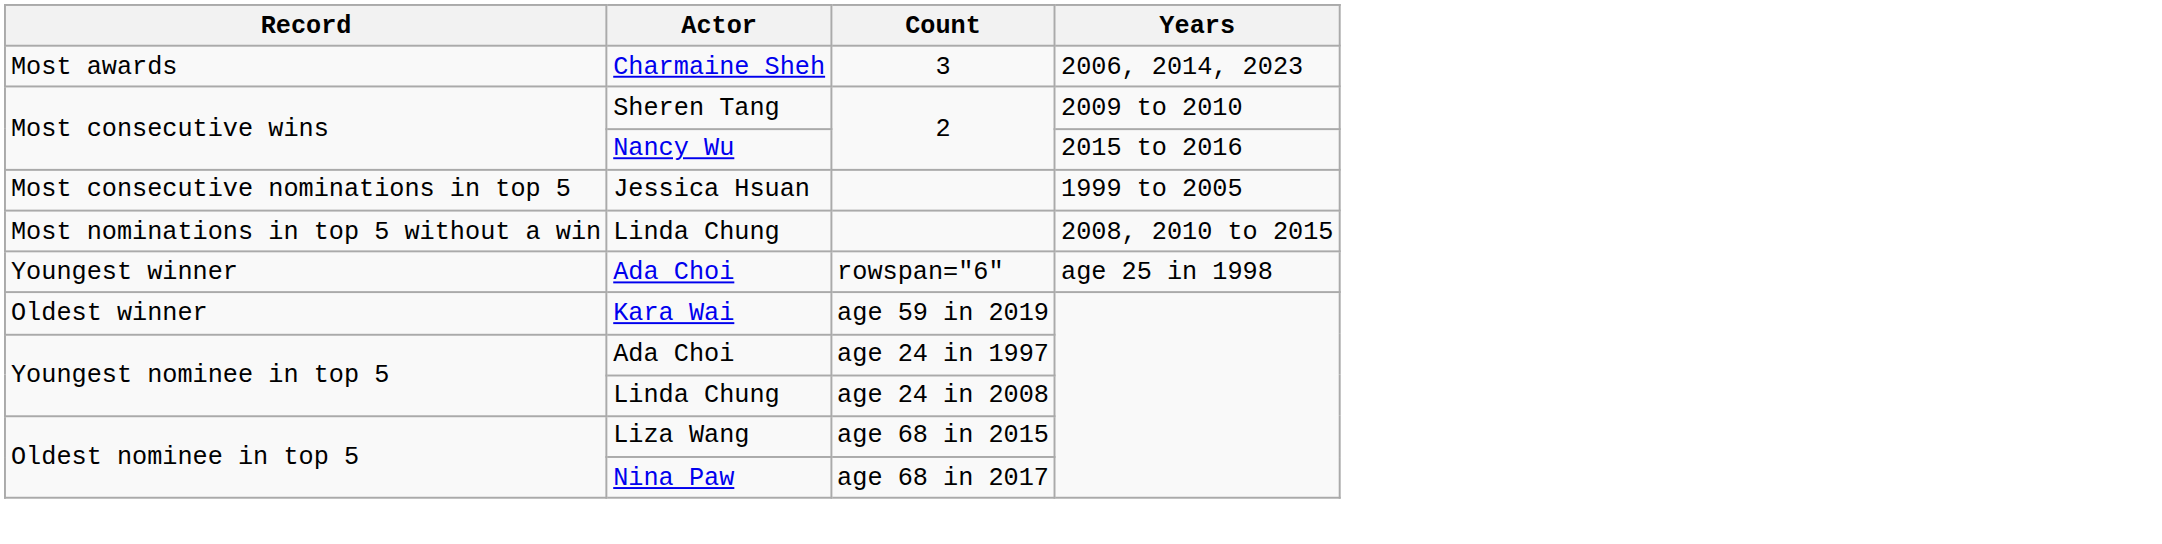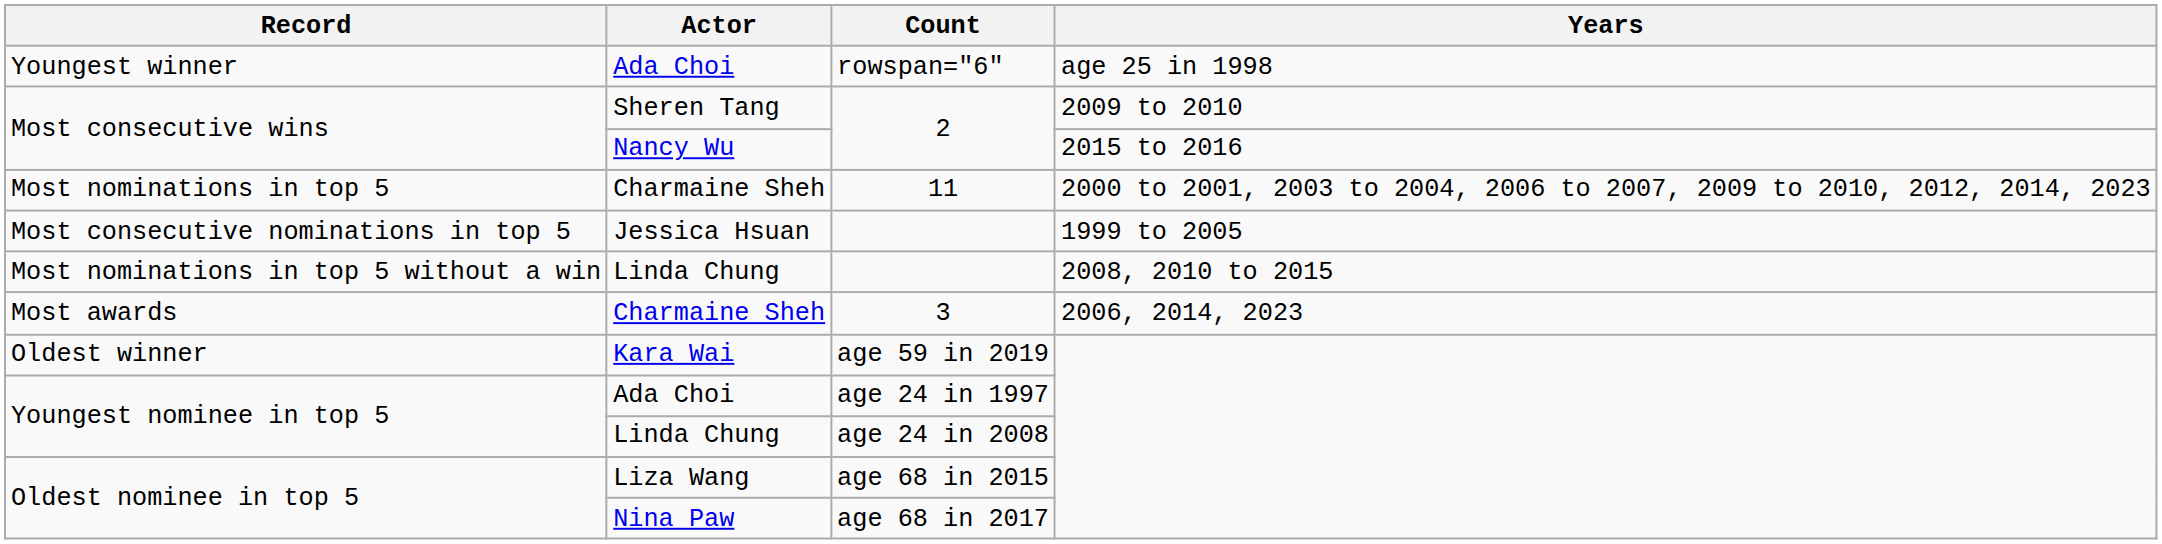rows swapped: 3 <-> rowspan="6"
+ row: Most nominations in top 5 | Charmaine Sheh | 11 | 2000 to 2001, 2003 to 2004, 2006 to 2007, 2009 to 2010, 2012, 2014, 2023
